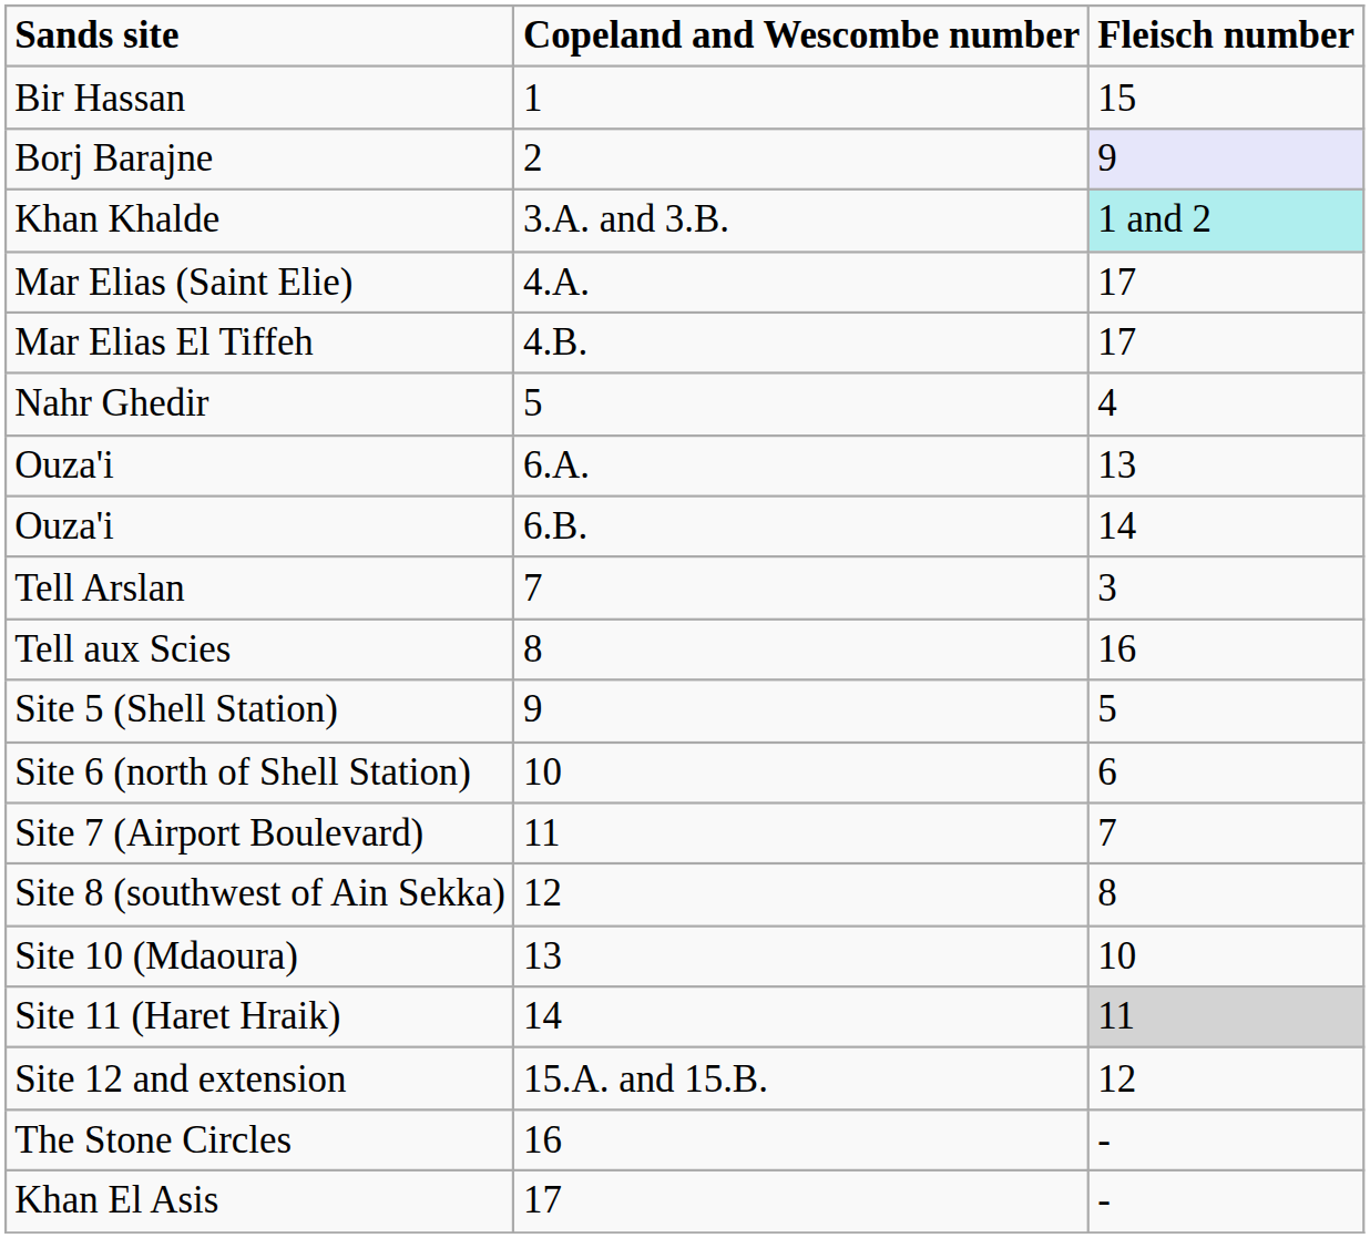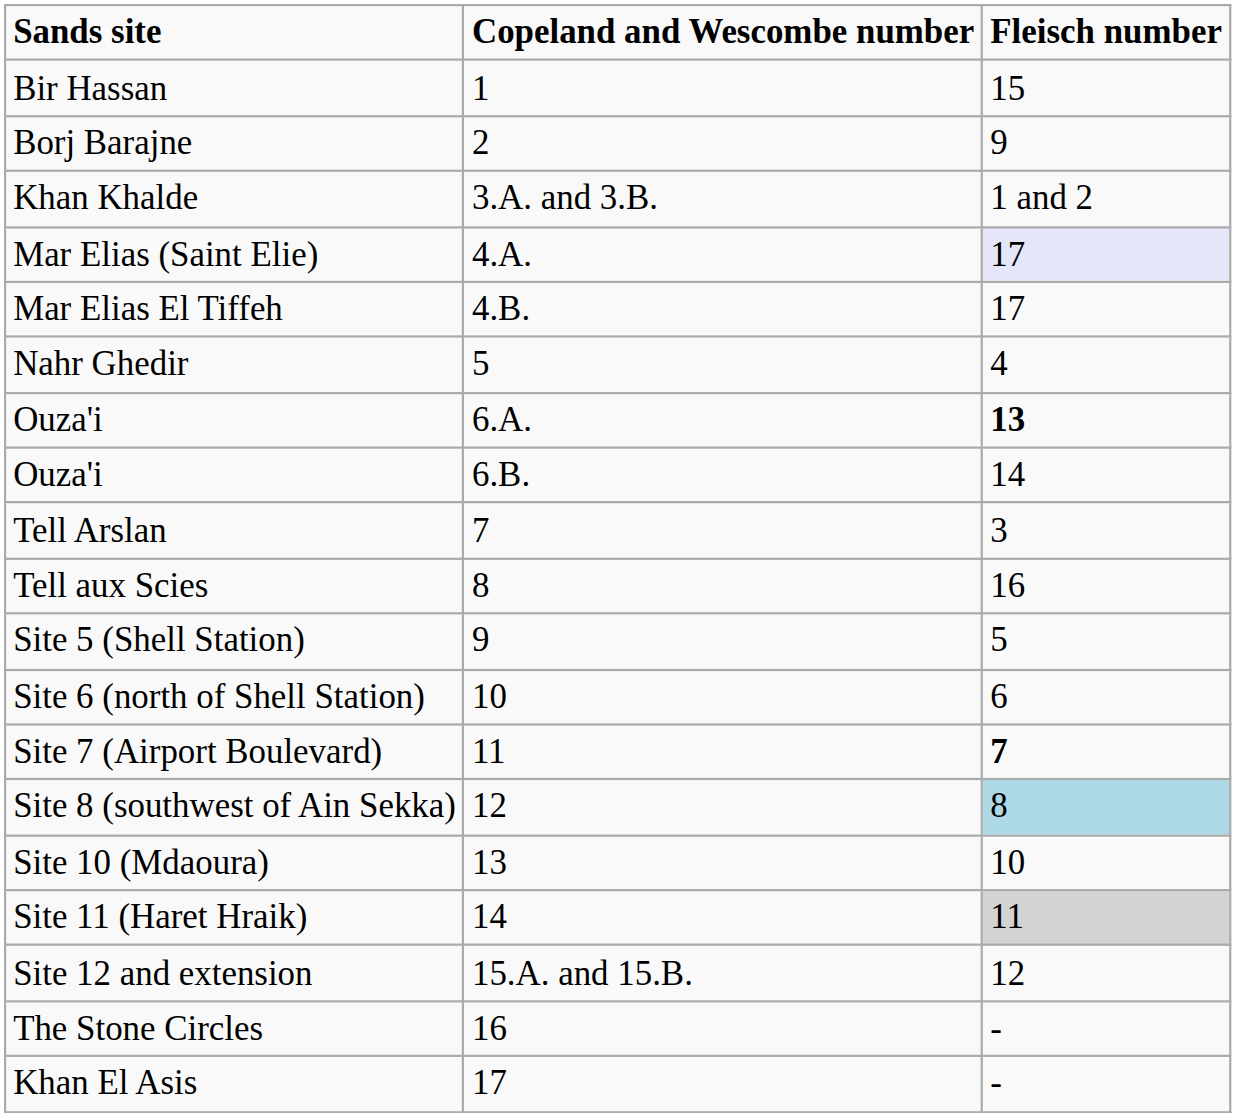Borj Barajne | Fleisch number: lavender background -> no background
Khan Khalde | Fleisch number: paleturquoise background -> no background
Mar Elias (Saint Elie) | Fleisch number: no background -> lavender background
Ouza'i / 6.A. | Fleisch number: normal -> bold
Site 7 (Airport Boulevard) | Fleisch number: normal -> bold
Site 8 (southwest of Ain Sekka) | Fleisch number: no background -> lightblue background
